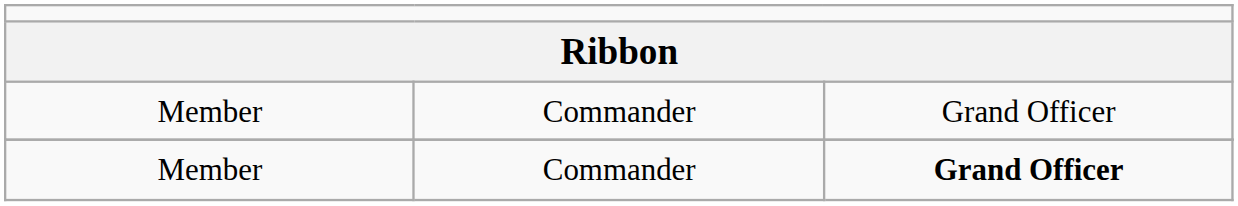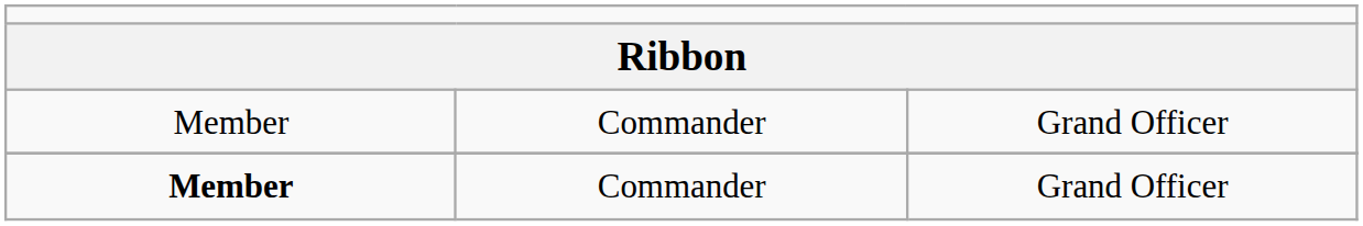row 4 | column 1: normal -> bold
row 4 | column 3: bold -> normal
